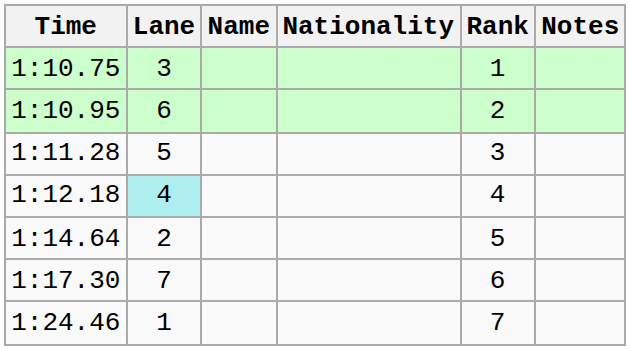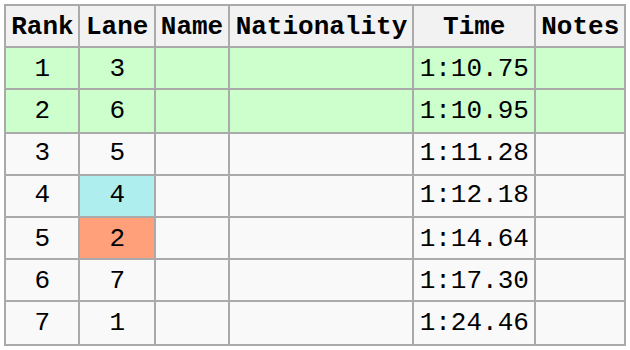columns swapped: Rank <-> Time
row 6 | Lane: no background -> lightsalmon background
